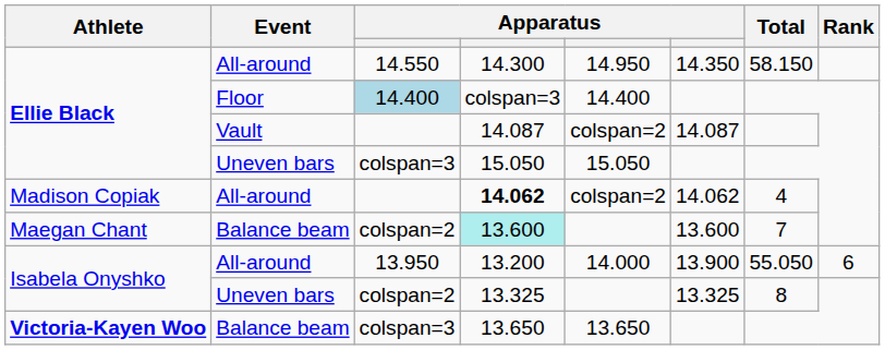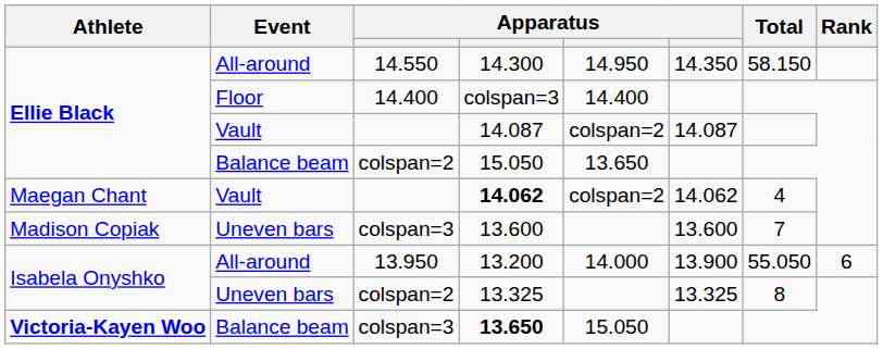row 4 | column 3: lightblue background -> no background
row 6 | Event: Uneven bars -> Balance beam
row 6 | column 3: colspan=3 -> colspan=2
row 6 | column 5: 15.050 -> 13.650
row 7 | Athlete: Madison Copiak -> Maegan Chant
row 7 | Event: All-around -> Vault
row 8 | Athlete: Maegan Chant -> Madison Copiak
row 8 | Event: Balance beam -> Uneven bars
row 8 | column 3: colspan=2 -> colspan=3
row 8 | column 4: paleturquoise background -> no background
row 11 | column 4: normal -> bold
row 11 | column 5: 13.650 -> 15.050
